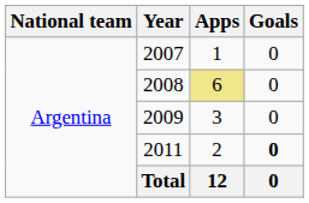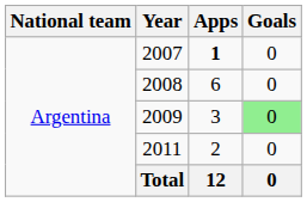2007 | Apps: normal -> bold
2008 | Apps: khaki background -> no background
2009 | Goals: no background -> lightgreen background
2011 | Goals: bold -> normal
